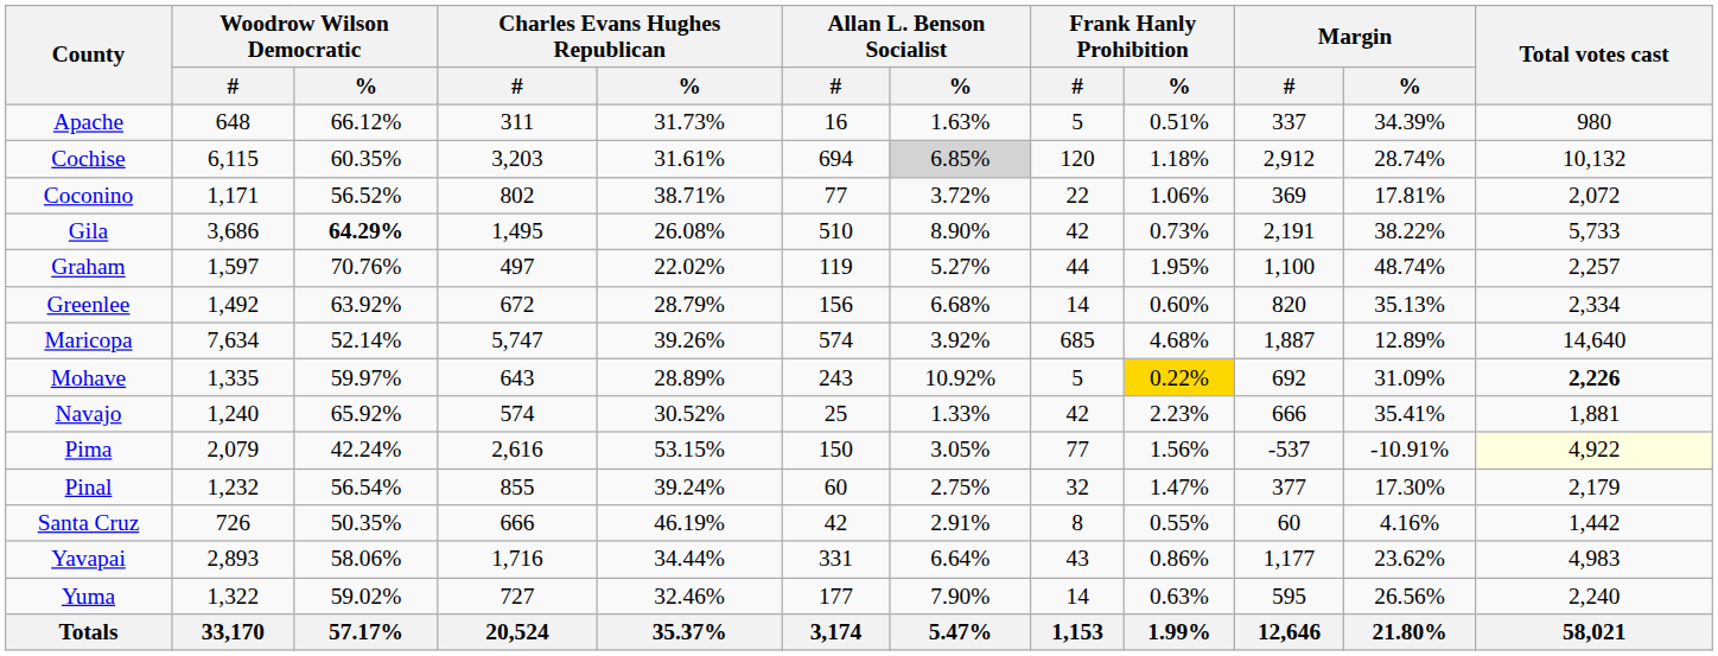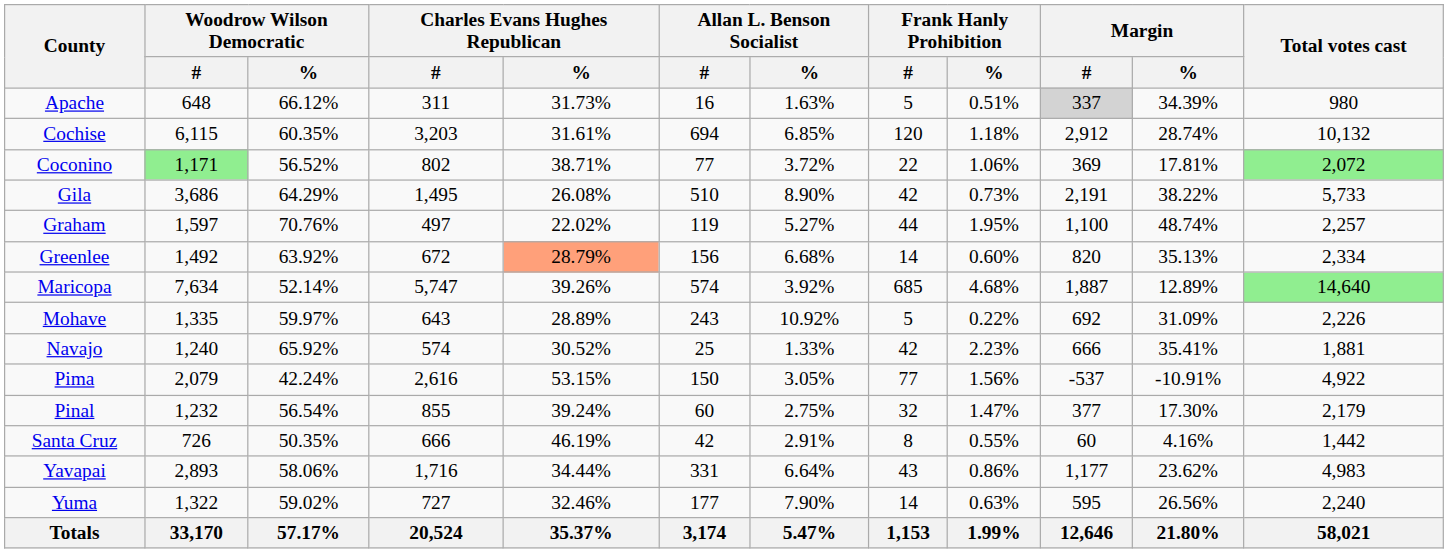Apache | Margin / #: no background -> lightgrey background
Cochise | Allan L. Benson Socialist / %: lightgrey background -> no background
Coconino | Woodrow Wilson Democratic / #: no background -> lightgreen background
Coconino | Total votes cast: no background -> lightgreen background
Gila | Woodrow Wilson Democratic / %: bold -> normal
Greenlee | Charles Evans Hughes Republican / %: no background -> lightsalmon background
Maricopa | Total votes cast: no background -> lightgreen background
Mohave | Frank Hanly Prohibition / %: gold background -> no background
Mohave | Total votes cast: bold -> normal
Pima | Total votes cast: lightyellow background -> no background
